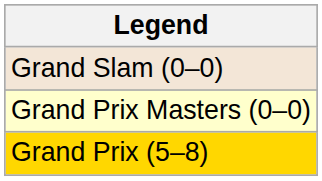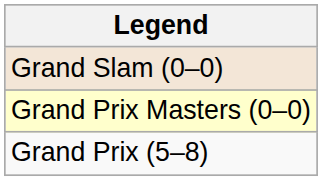row 4 | column 1: gold background -> no background
